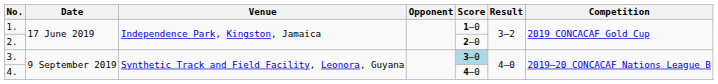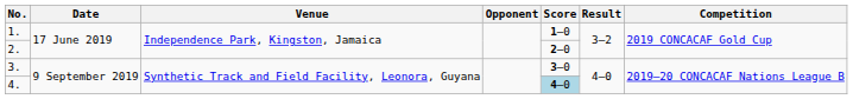3. | Score: lightblue background -> no background
4. | Score: no background -> lightblue background
